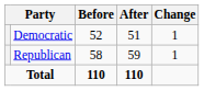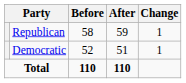rows swapped: Republican <-> Democratic
